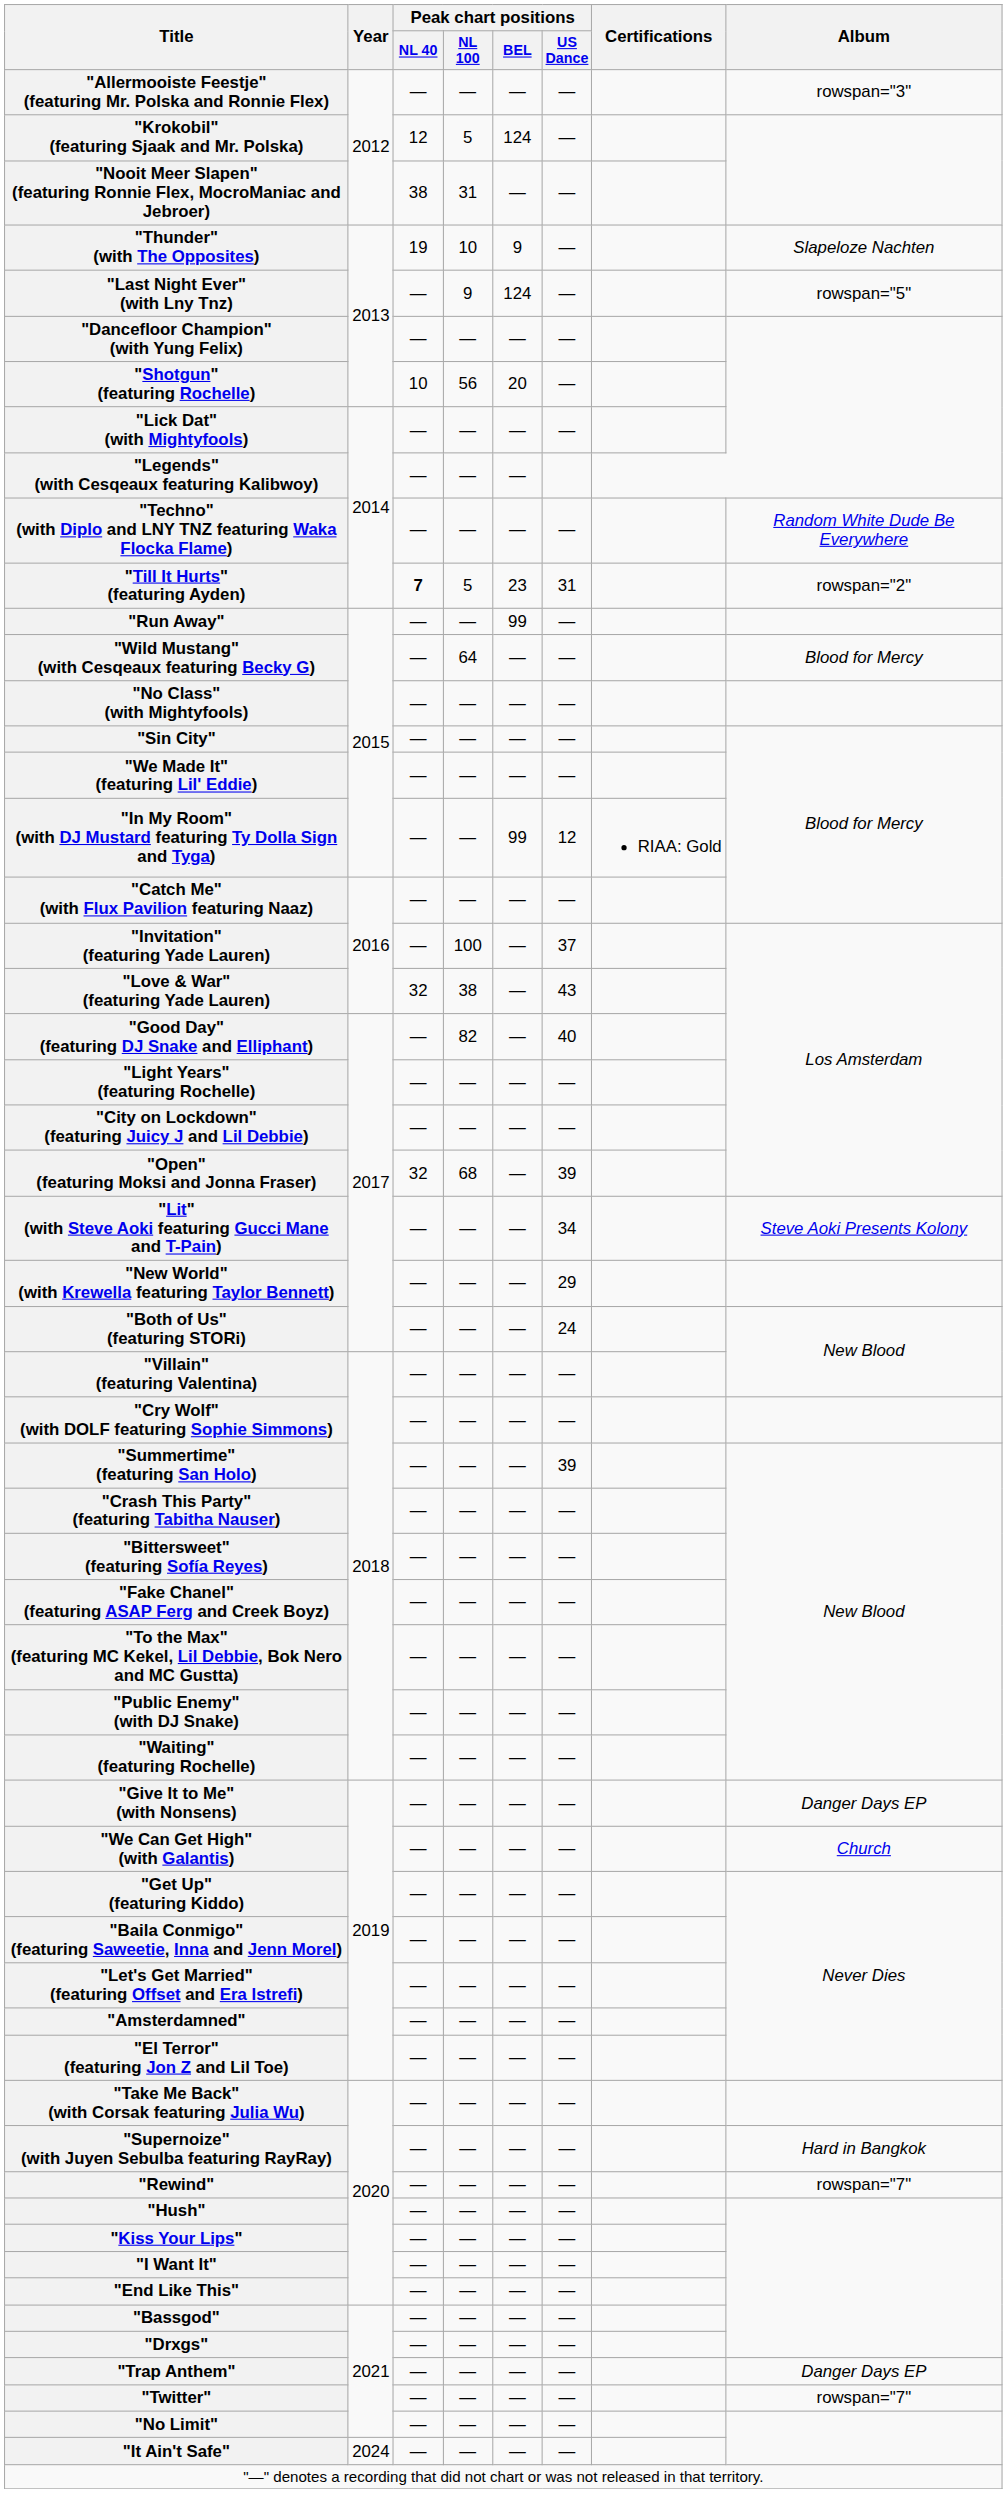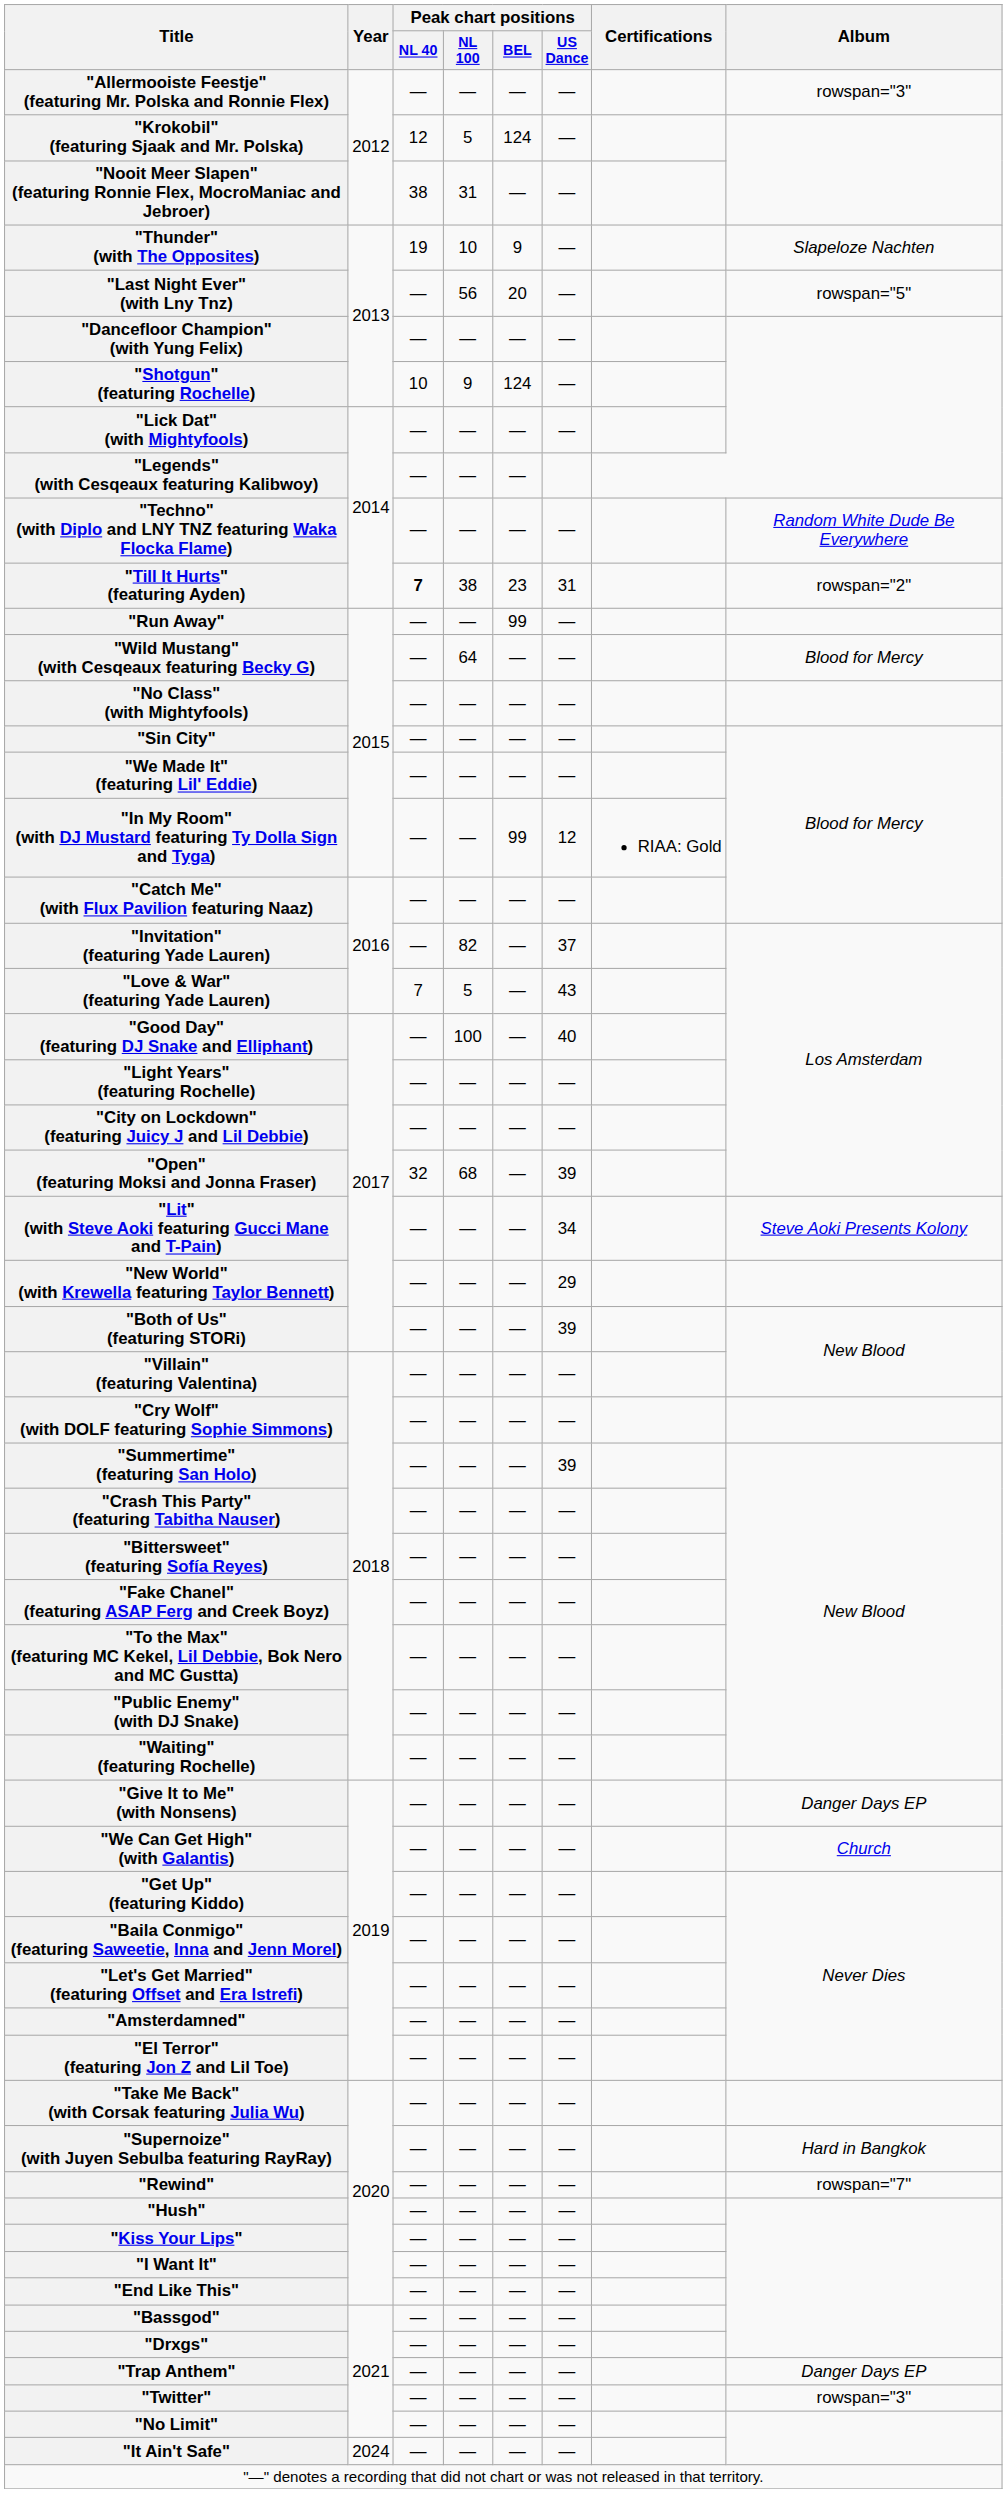"Last Night Ever" (with Lny Tnz) | Peak chart positions / NL 100: 9 -> 56
"Last Night Ever" (with Lny Tnz) | Peak chart positions / BEL: 124 -> 20
"Shotgun" (featuring Rochelle) | Peak chart positions / NL 100: 56 -> 9
"Shotgun" (featuring Rochelle) | Peak chart positions / BEL: 20 -> 124
"Till It Hurts" (featuring Ayden) | Peak chart positions / NL 100: 5 -> 38
"Invitation" (featuring Yade Lauren) | Peak chart positions / NL 100: 100 -> 82
"Love & War" (featuring Yade Lauren) | Peak chart positions / NL 40: 32 -> 7
"Love & War" (featuring Yade Lauren) | Peak chart positions / NL 100: 38 -> 5
"Good Day" (featuring DJ Snake and Elliphant) | Peak chart positions / NL 100: 82 -> 100
"Both of Us" (featuring STORi) | Peak chart positions / US Dance: 24 -> 39
"Twitter" | Album: rowspan="7" -> rowspan="3"
